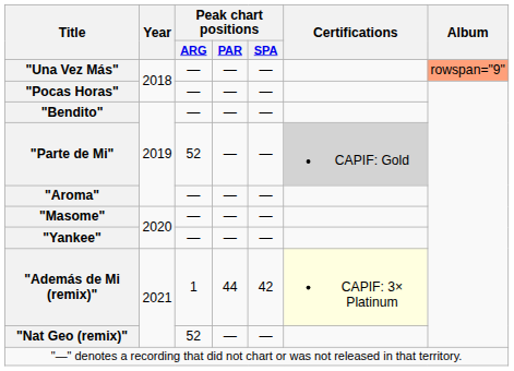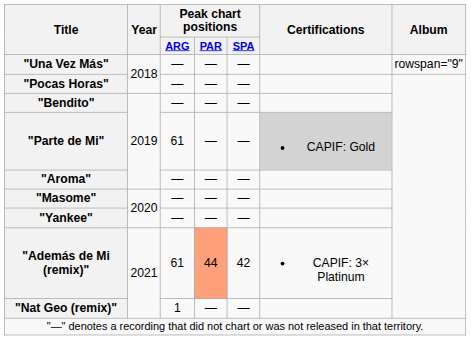"Una Vez Más" | Album: lightsalmon background -> no background
"Parte de Mi" | Peak chart positions / ARG: 52 -> 61
"Además de Mi (remix)" | Peak chart positions / ARG: 1 -> 61
"Además de Mi (remix)" | Peak chart positions / PAR: no background -> lightsalmon background
"Además de Mi (remix)" | Certifications: lightyellow background -> no background
"Nat Geo (remix)" | Peak chart positions / ARG: 52 -> 1
